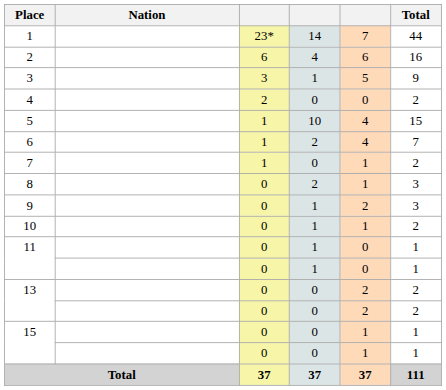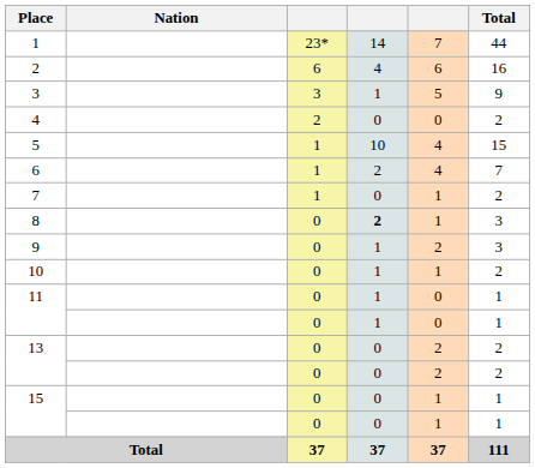8 | column 4: normal -> bold
